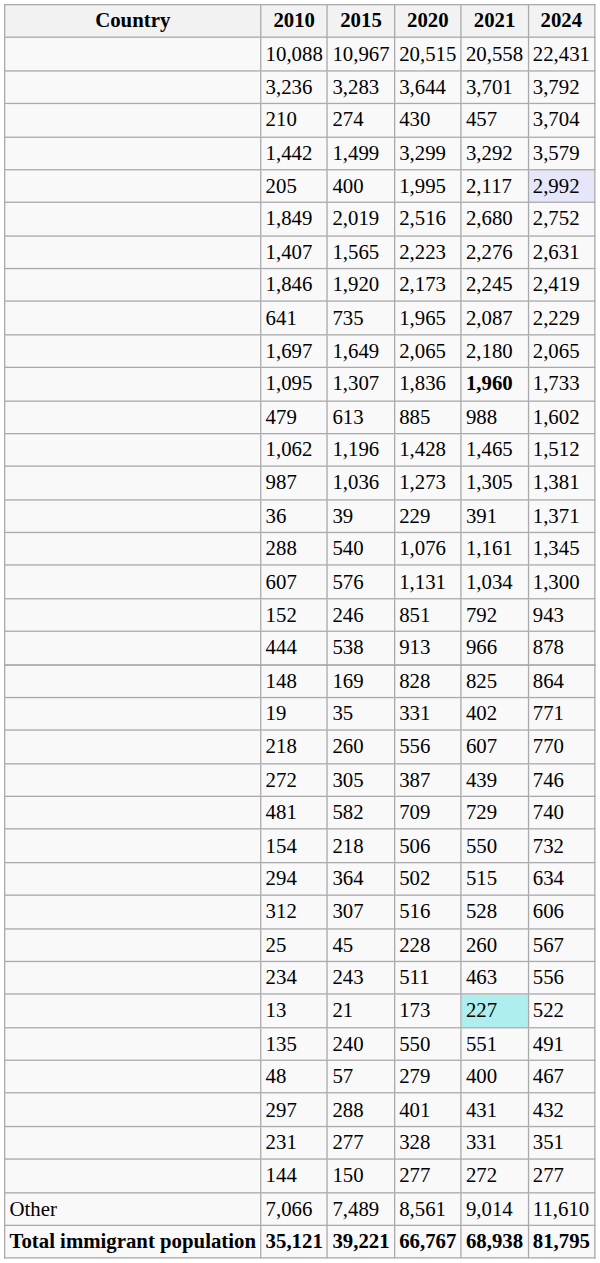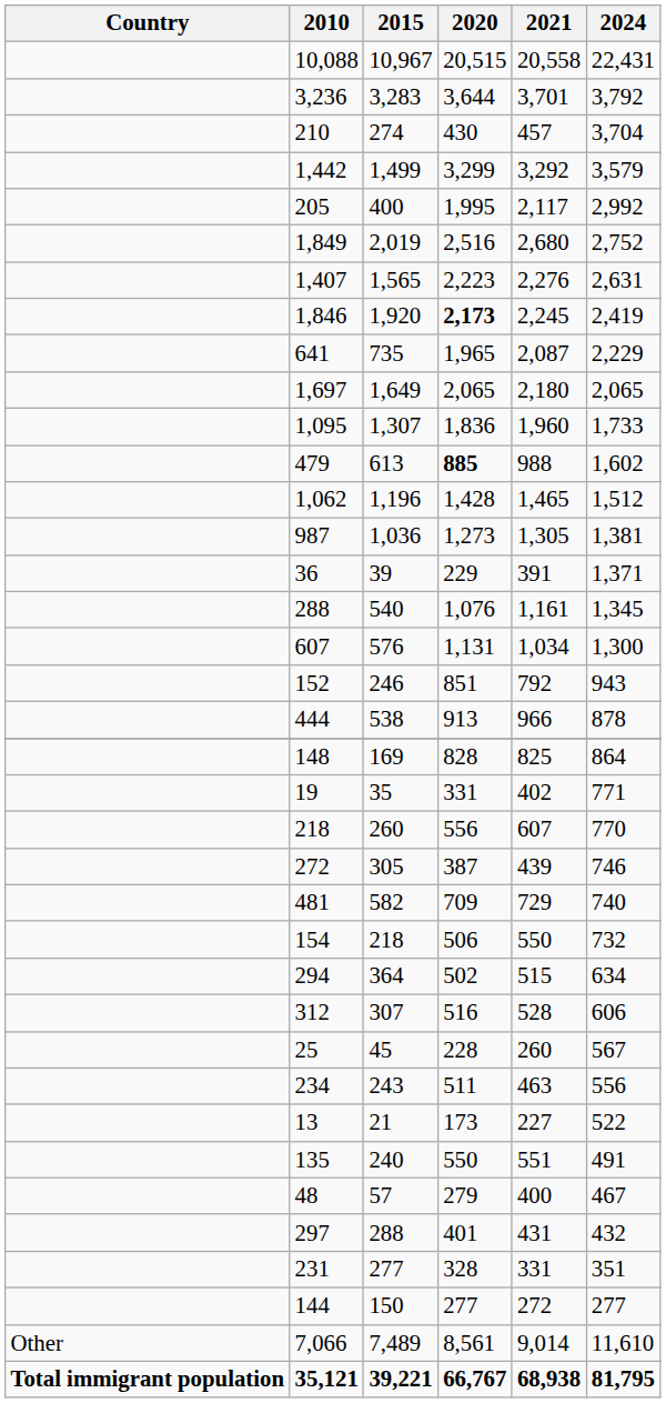205 | 2024: lavender background -> no background
1,846 | 2020: normal -> bold
1,095 | 2021: bold -> normal
479 | 2020: normal -> bold
13 | 2021: paleturquoise background -> no background
